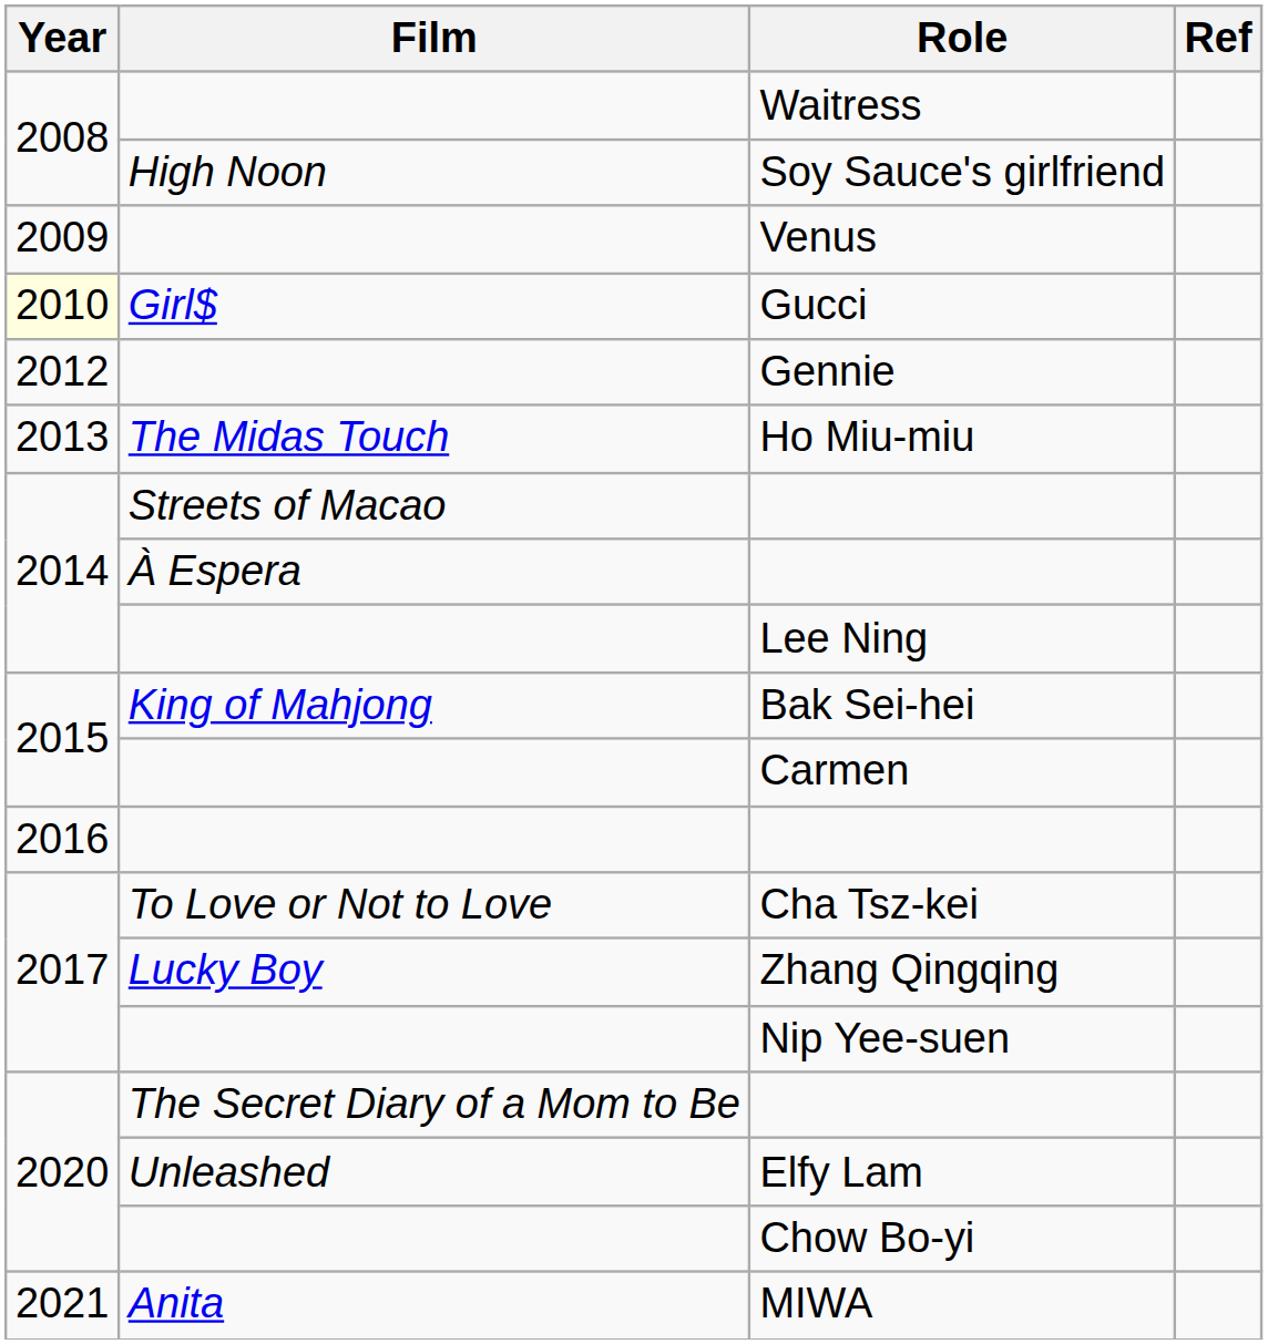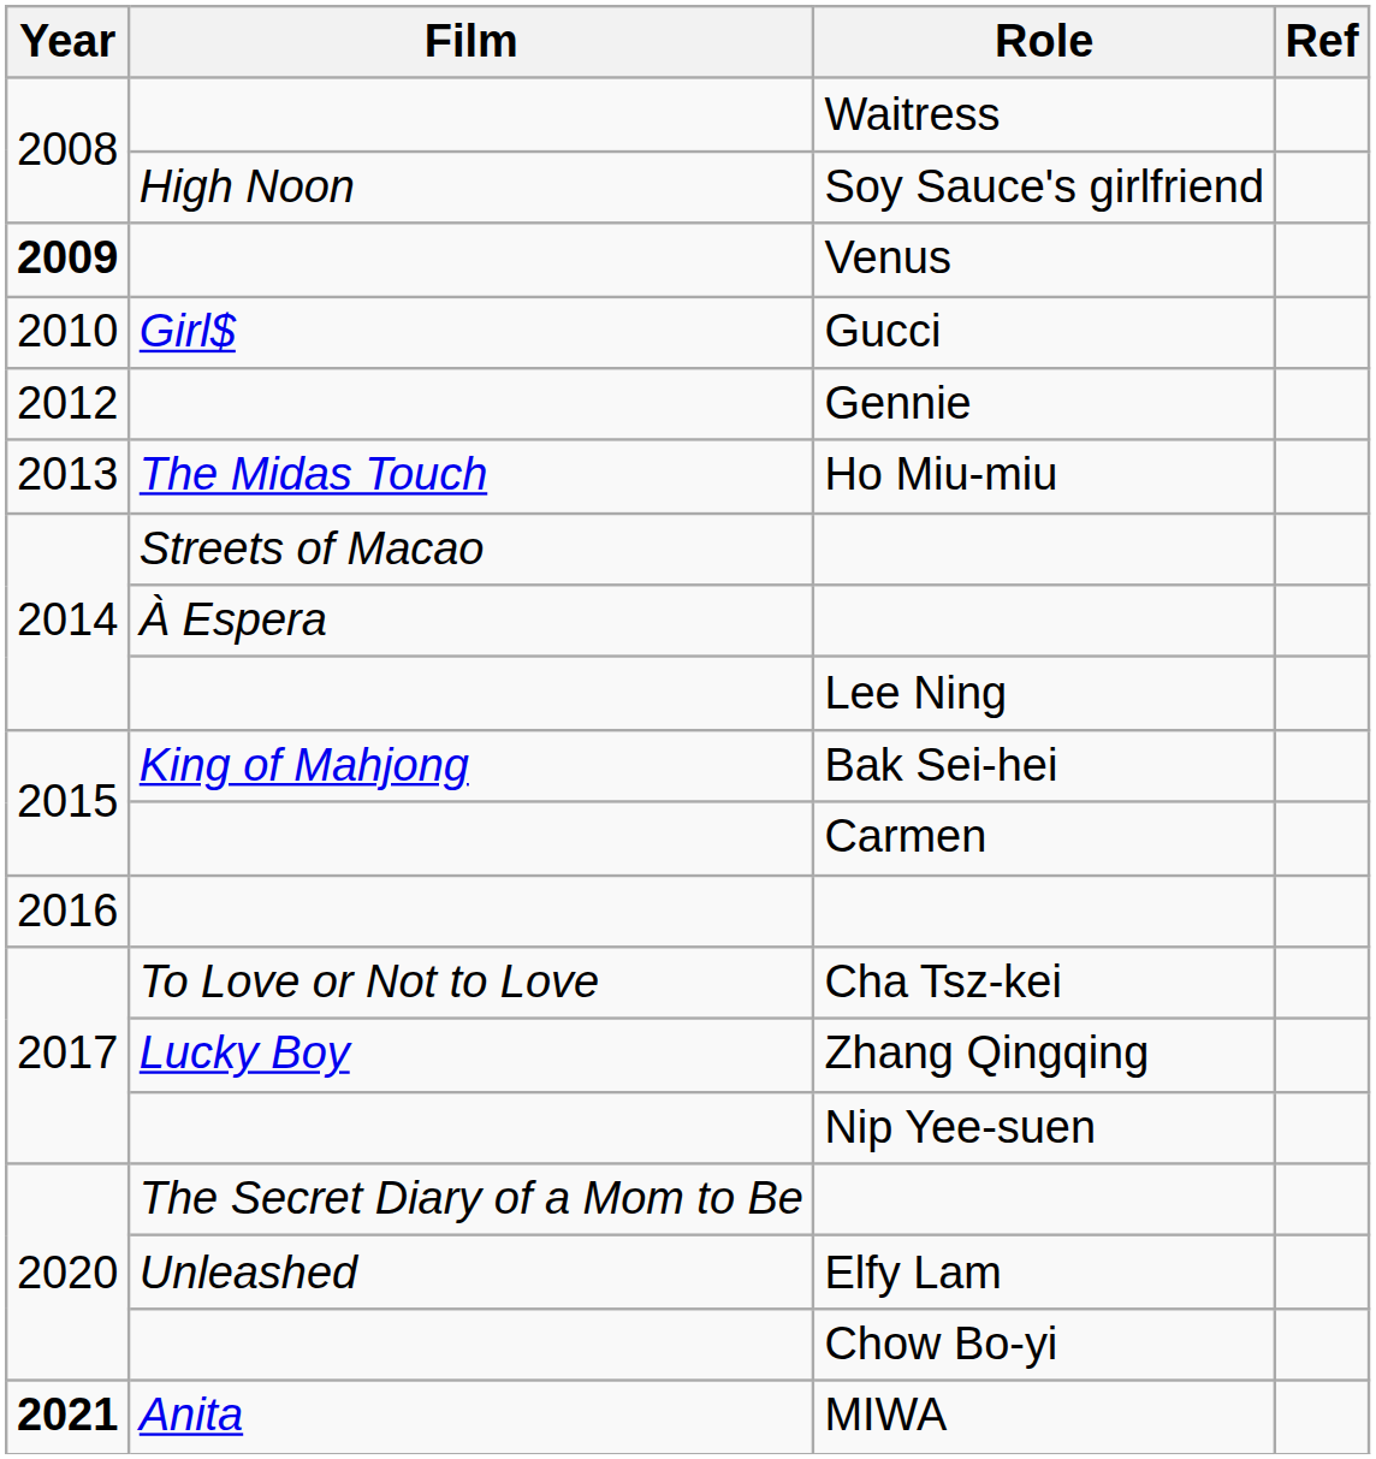Venus | Year: normal -> bold
Gucci | Year: lightyellow background -> no background
MIWA | Year: normal -> bold
